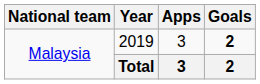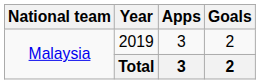Malaysia / 2019 | Goals: bold -> normal
